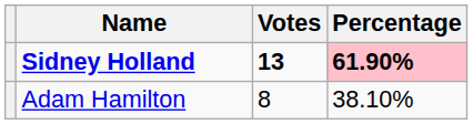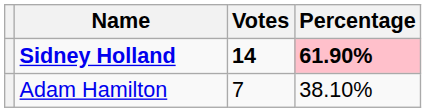Sidney Holland | Votes: 13 -> 14
Adam Hamilton | Votes: 8 -> 7
